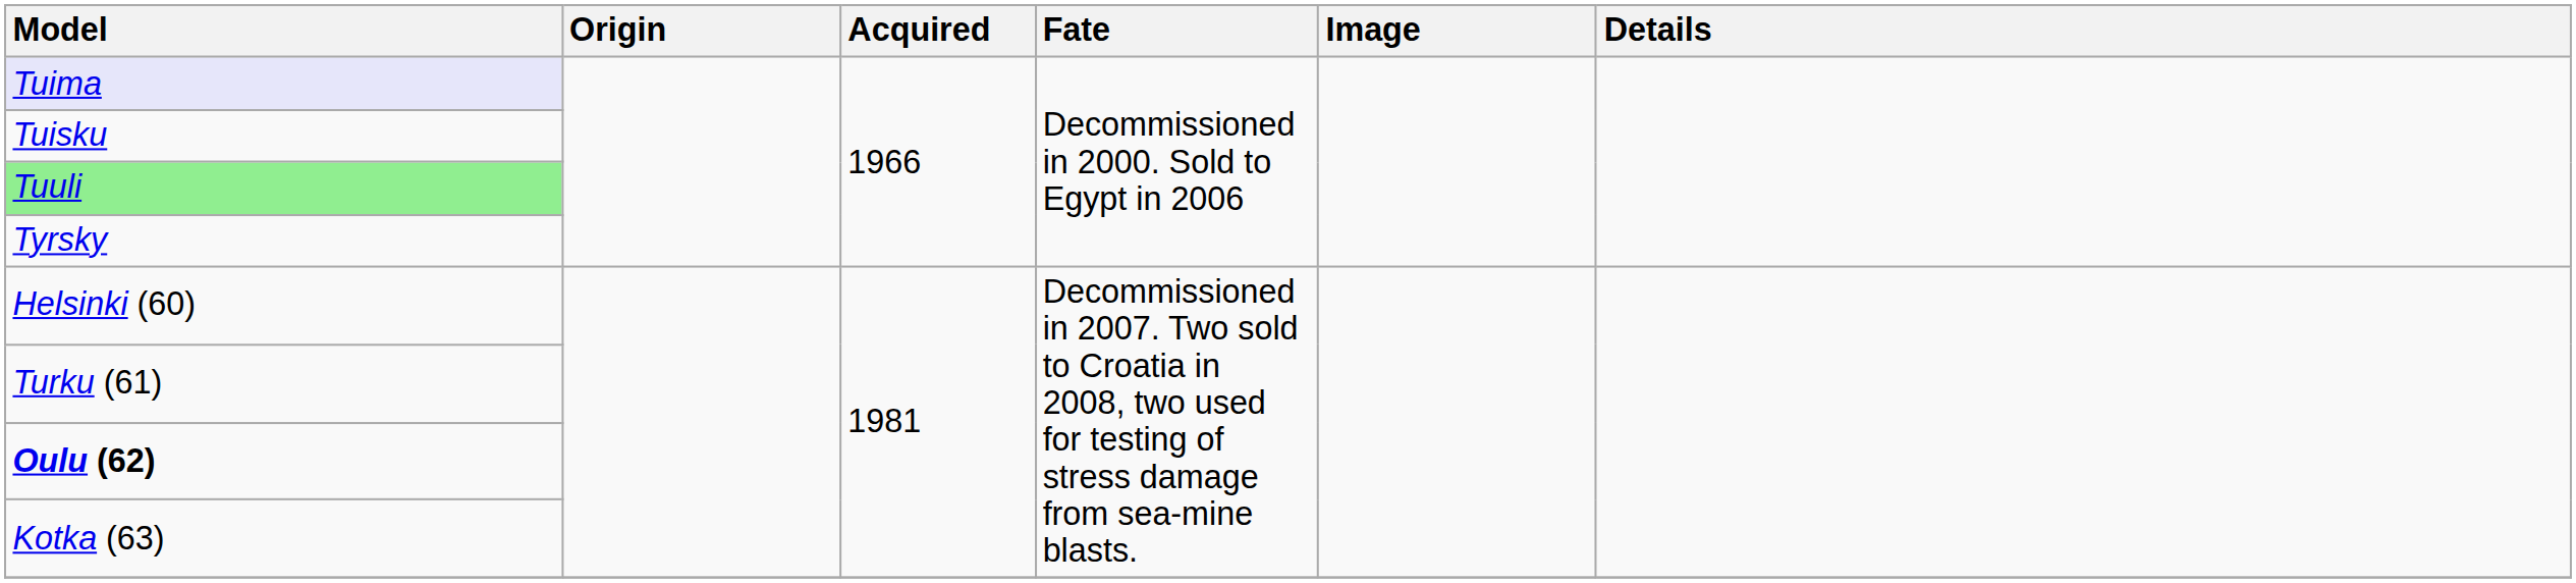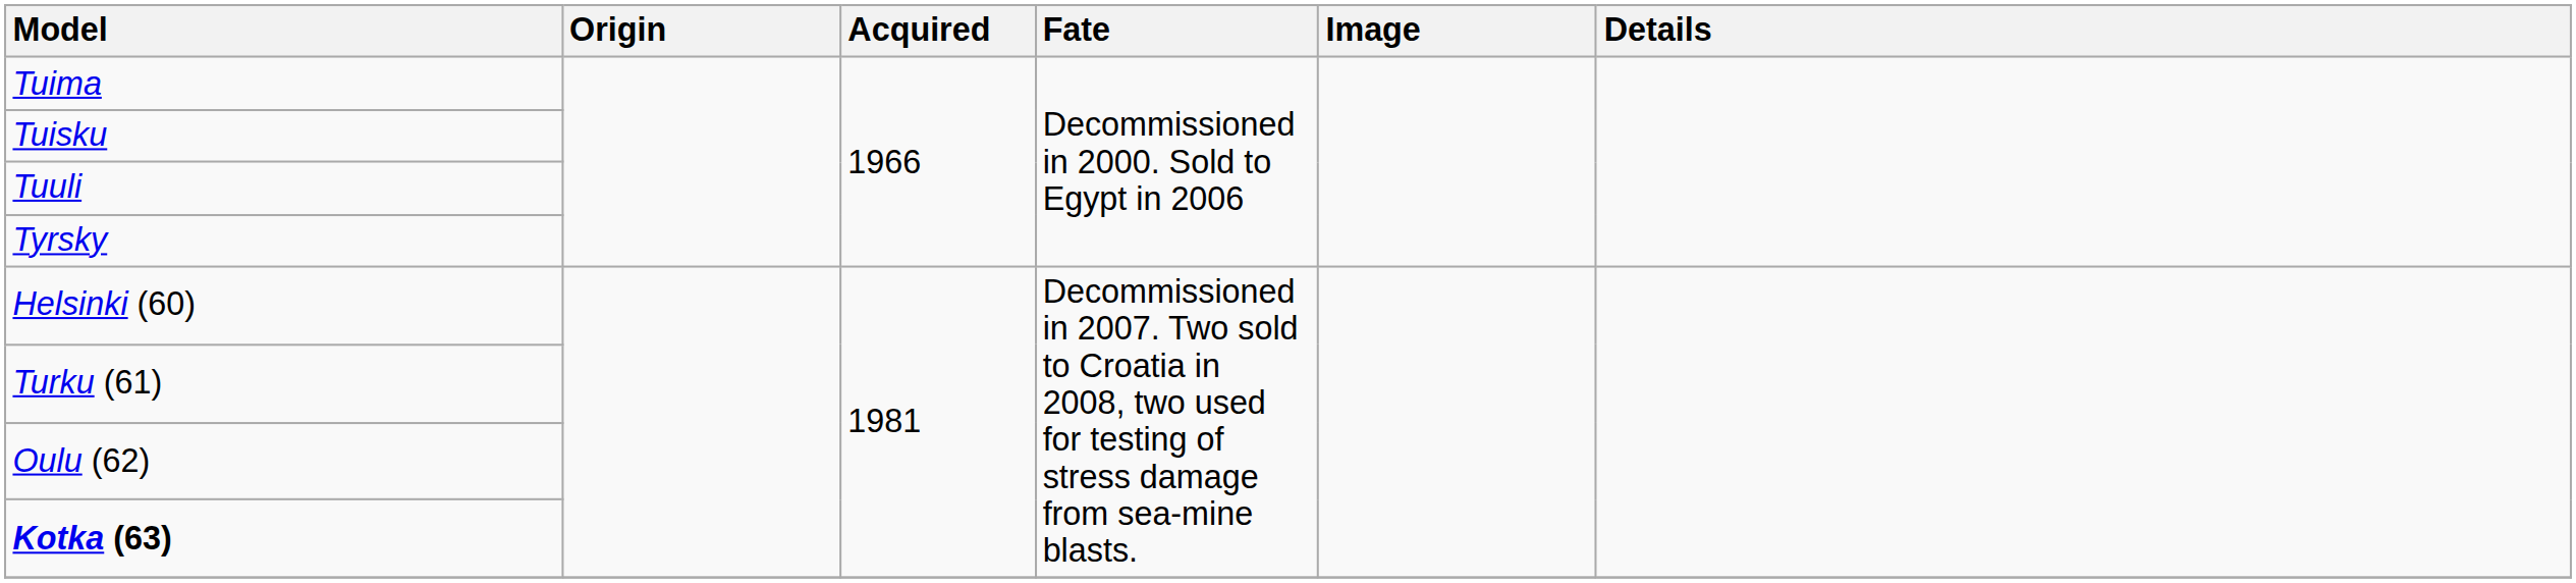Tuima | Model: lavender background -> no background
Tuuli | Model: lightgreen background -> no background
Oulu (62) | Model: bold -> normal
Kotka (63) | Model: normal -> bold
